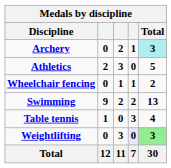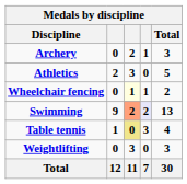Archery | Total: paleturquoise background -> no background
Wheelchair fencing | column 3: no background -> lightyellow background
Swimming | column 3: no background -> lightsalmon background
Swimming | column 4: no background -> lavender background
Table tennis | column 3: no background -> khaki background
Weightlifting | column 4: lavender background -> no background
Weightlifting | Total: lightgreen background -> no background
